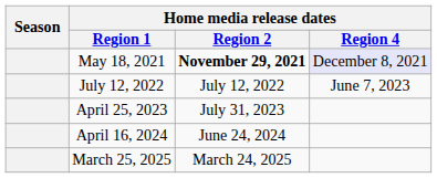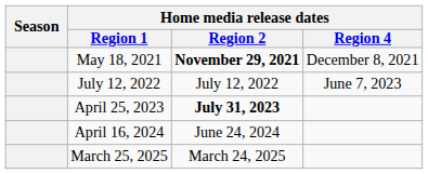May 18, 2021 | Home media release dates / Region 4: lavender background -> no background
April 25, 2023 | Home media release dates / Region 2: normal -> bold
